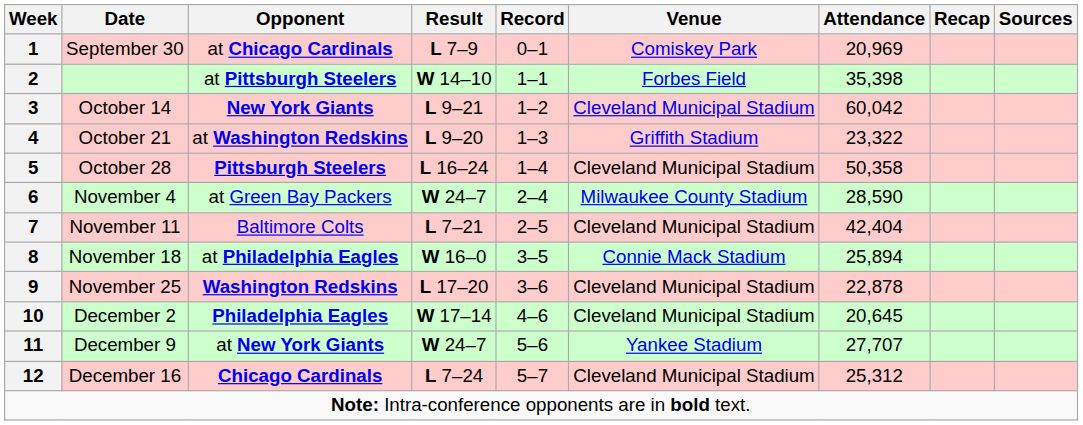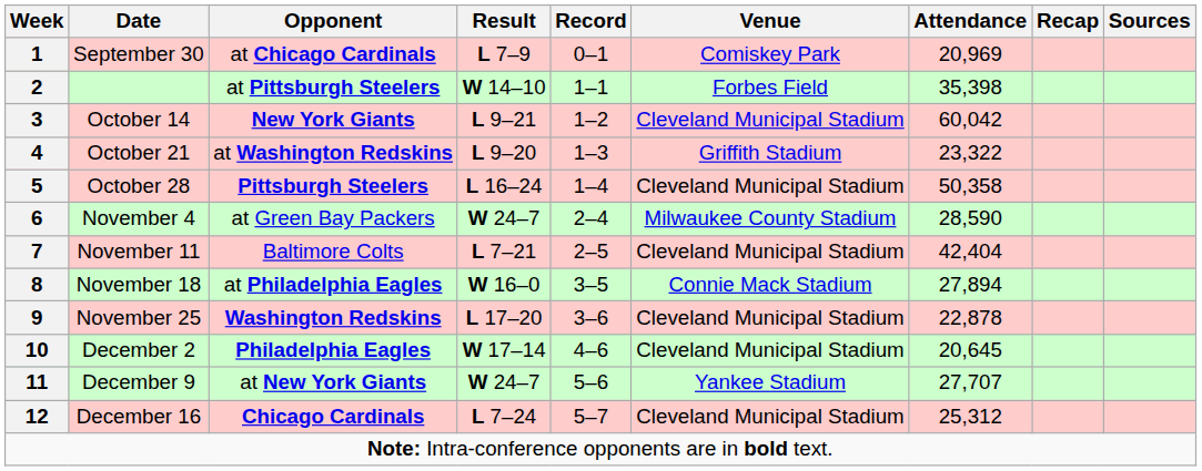8 | Attendance: 25,894 -> 27,894
